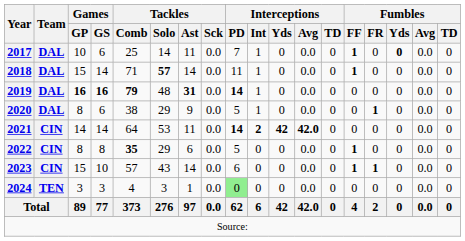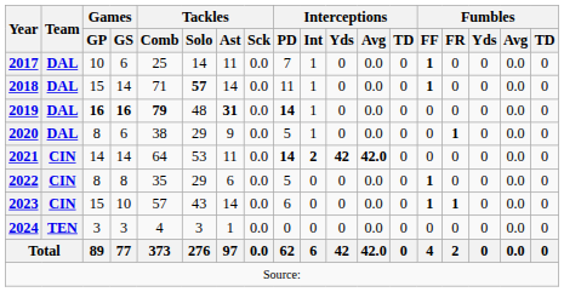2017 | Fumbles / Yds: bold -> normal
2022 | Tackles / Comb: bold -> normal
2024 | Interceptions / PD: lightgreen background -> no background
